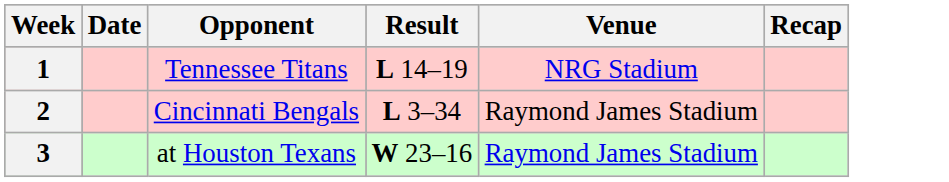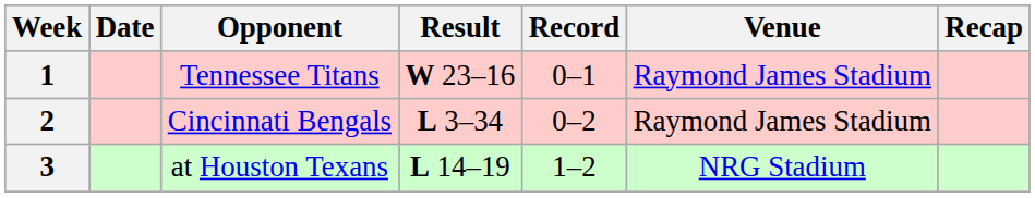+ column: Record | 0–1 | 0–2 | 1–2
1 | Result: L 14–19 -> W 23–16
1 | Venue: NRG Stadium -> Raymond James Stadium
3 | Result: W 23–16 -> L 14–19
3 | Venue: Raymond James Stadium -> NRG Stadium
